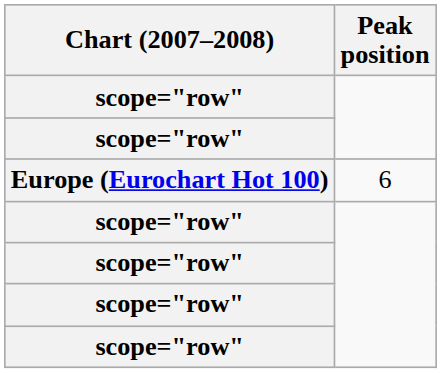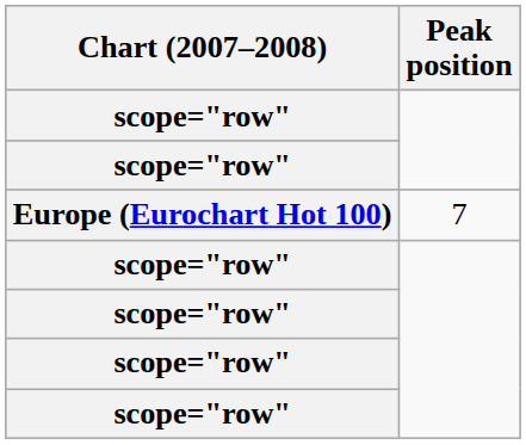Europe (Eurochart Hot 100) | Peak position: 6 -> 7
